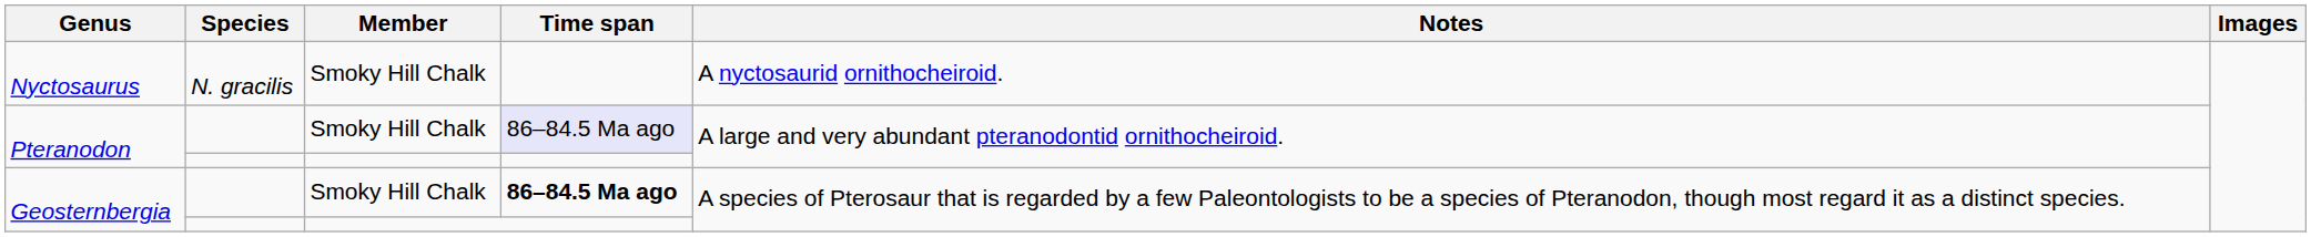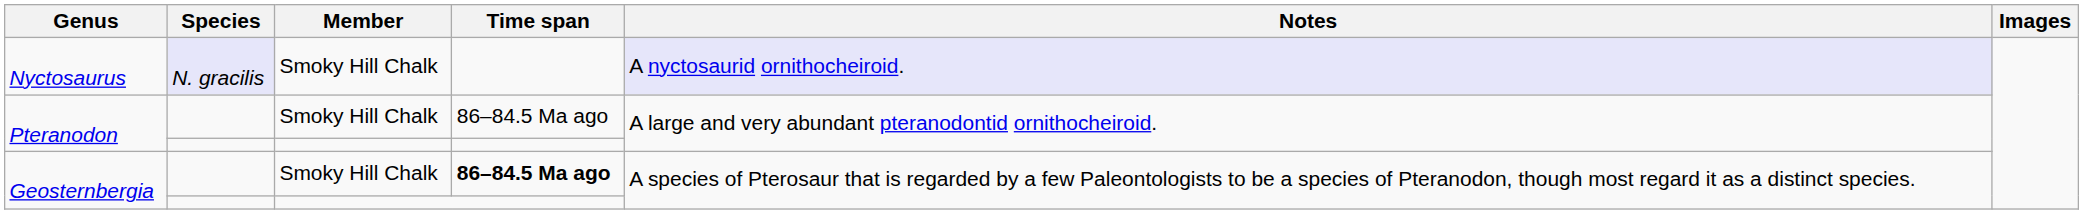Nyctosaurus | Species: no background -> lavender background
Nyctosaurus | Notes: no background -> lavender background
Pteranodon / Smoky Hill Chalk | Time span: lavender background -> no background
